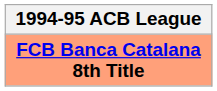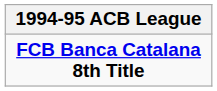row 2 | column 1: lightsalmon background -> no background
